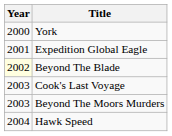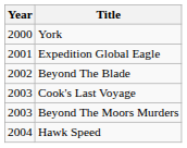Beyond The Blade | Year: lightyellow background -> no background
